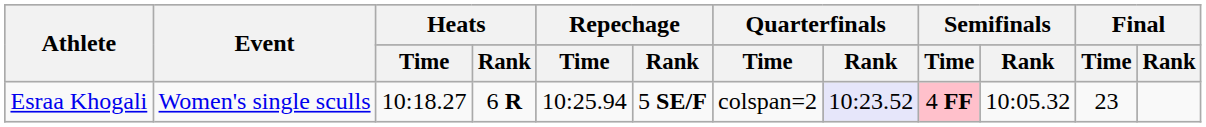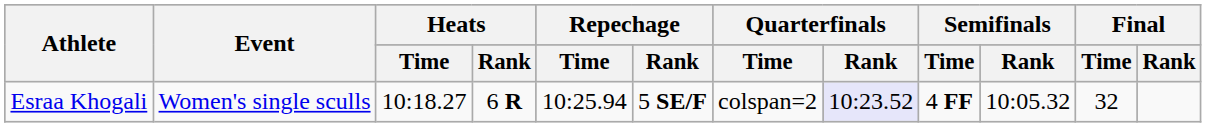Esraa Khogali | Semifinals / Time: pink background -> no background
Esraa Khogali | Final / Time: 23 -> 32
